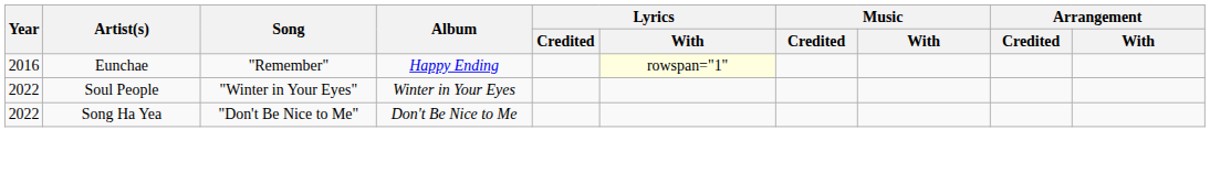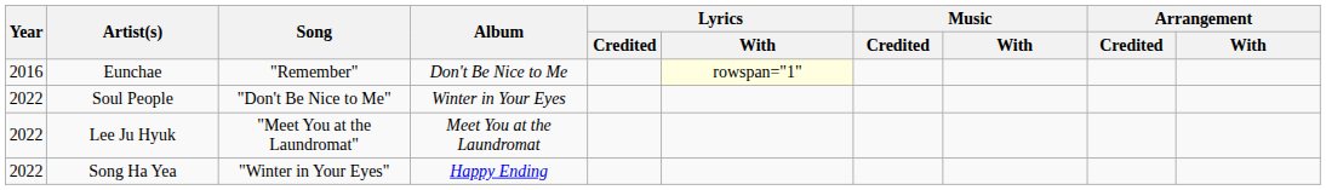Eunchae | Album: Happy Ending -> Don't Be Nice to Me
Soul People | Song: "Winter in Your Eyes" -> "Don't Be Nice to Me"
+ row: 2022 | Lee Ju Hyuk | "Meet You at the Laundromat" | Meet You at the Laundromat
Song Ha Yea | Song: "Don't Be Nice to Me" -> "Winter in Your Eyes"
Song Ha Yea | Album: Don't Be Nice to Me -> Happy Ending
